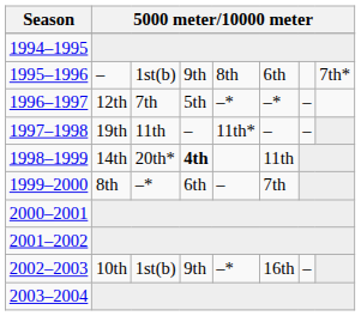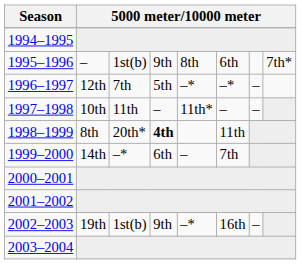1997–1998 | column 2: 19th -> 10th
1998–1999 | column 2: 14th -> 8th
1999–2000 | column 2: 8th -> 14th
2002–2003 | column 2: 10th -> 19th
